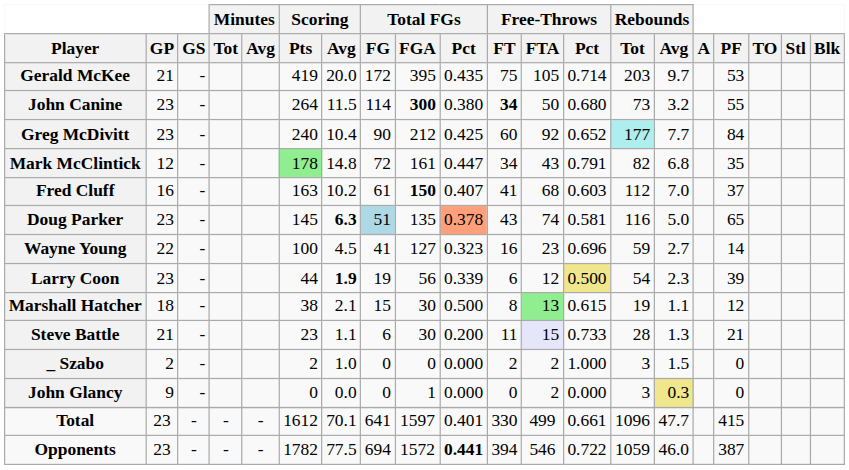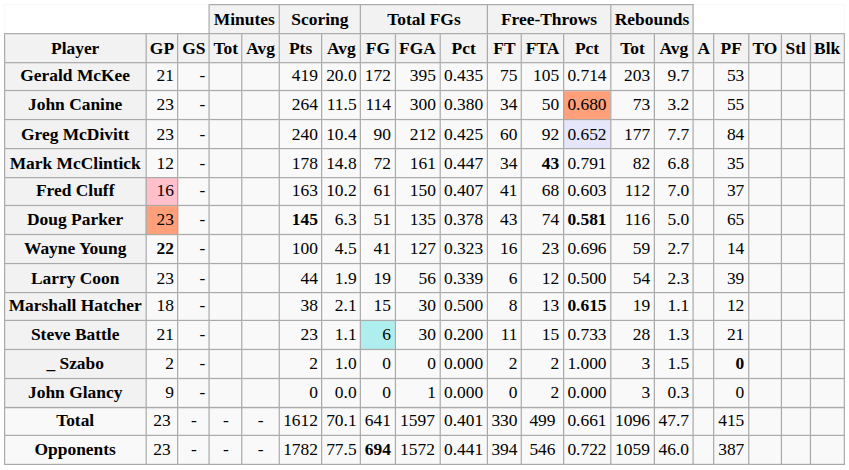John Canine | Total FGs / FGA: bold -> normal
John Canine | Free-Throws / FT: bold -> normal
John Canine | Free-Throws / Pct: no background -> lightsalmon background
Greg McDivitt | Free-Throws / Pct: no background -> lavender background
Greg McDivitt | Rebounds / Tot: paleturquoise background -> no background
Mark McClintick | Scoring / Pts: lightgreen background -> no background
Mark McClintick | Free-Throws / FTA: normal -> bold
Fred Cluff | GP: no background -> pink background
Fred Cluff | Total FGs / FGA: bold -> normal
Doug Parker | GP: no background -> lightsalmon background
Doug Parker | Scoring / Pts: normal -> bold
Doug Parker | Scoring / Avg: bold -> normal
Doug Parker | Total FGs / FG: lightblue background -> no background
Doug Parker | Total FGs / Pct: lightsalmon background -> no background
Doug Parker | Free-Throws / Pct: normal -> bold
Wayne Young | GP: normal -> bold
Larry Coon | Scoring / Avg: bold -> normal
Larry Coon | Free-Throws / Pct: khaki background -> no background
Marshall Hatcher | Free-Throws / FTA: lightgreen background -> no background
Marshall Hatcher | Free-Throws / Pct: normal -> bold
Steve Battle | Total FGs / FG: no background -> paleturquoise background
Steve Battle | Free-Throws / FTA: lavender background -> no background
_ Szabo | PF: normal -> bold
John Glancy | Rebounds / Avg: khaki background -> no background
Opponents | Total FGs / FG: normal -> bold
Opponents | Total FGs / Pct: bold -> normal
